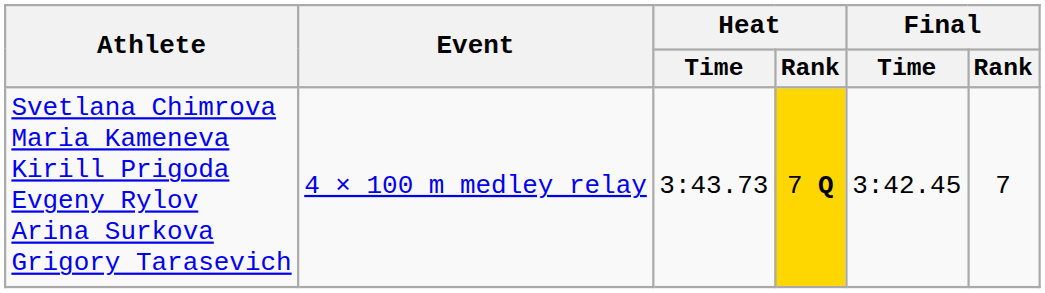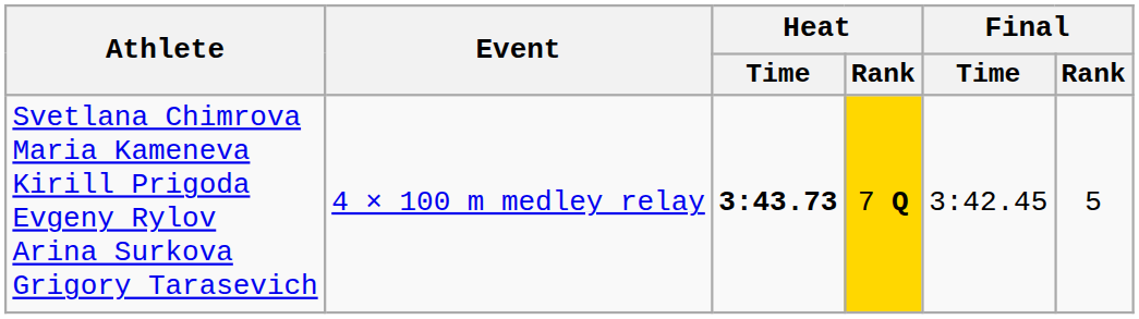row 3 | Heat / Time: normal -> bold
row 3 | Final / Rank: 7 -> 5
